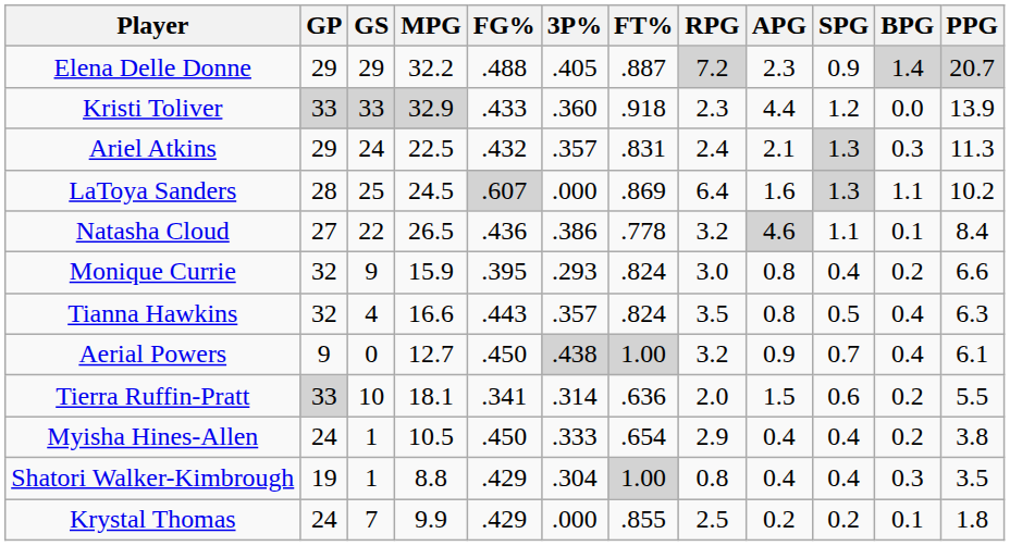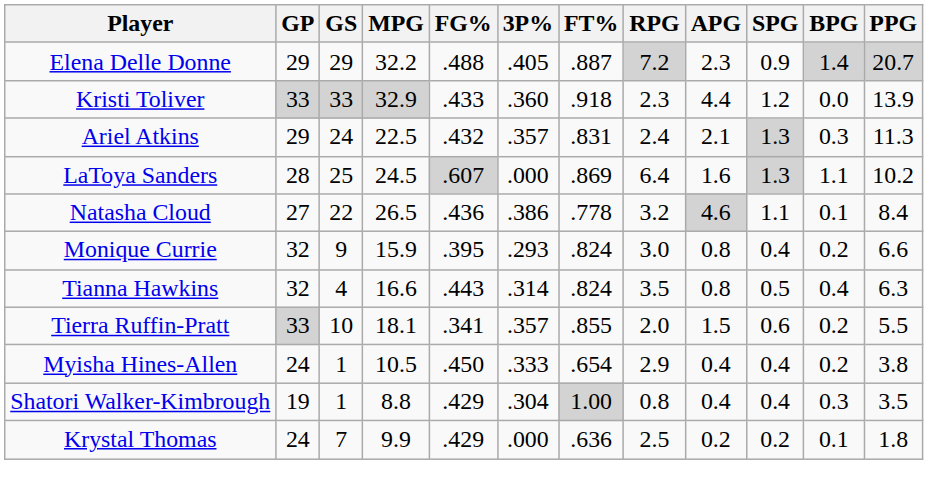Tianna Hawkins | 3P%: .357 -> .314
- row: Aerial Powers | 9 | 0 | 12.7 | .450 | .438 | 1.00 | 3.2 | 0.9 | 0.7 | 0.4 | 6.1
Tierra Ruffin-Pratt | 3P%: .314 -> .357
Tierra Ruffin-Pratt | FT%: .636 -> .855
Krystal Thomas | FT%: .855 -> .636
